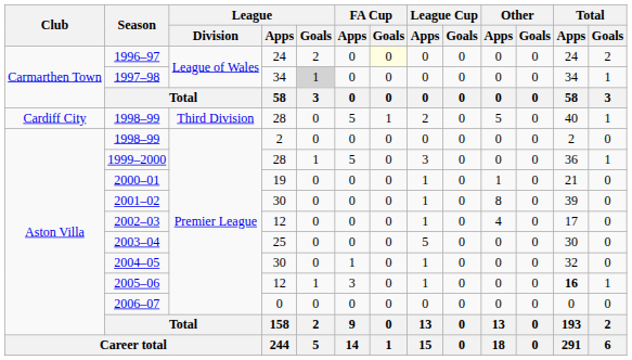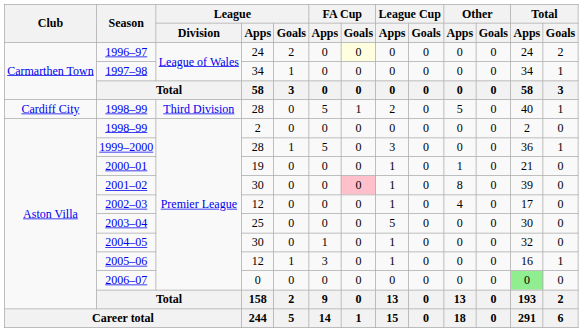1997–98 | League / Goals: lightgrey background -> no background
2001–02 | FA Cup / Goals: no background -> pink background
2005–06 | Total / Apps: bold -> normal
2006–07 | Total / Apps: no background -> lightgreen background
